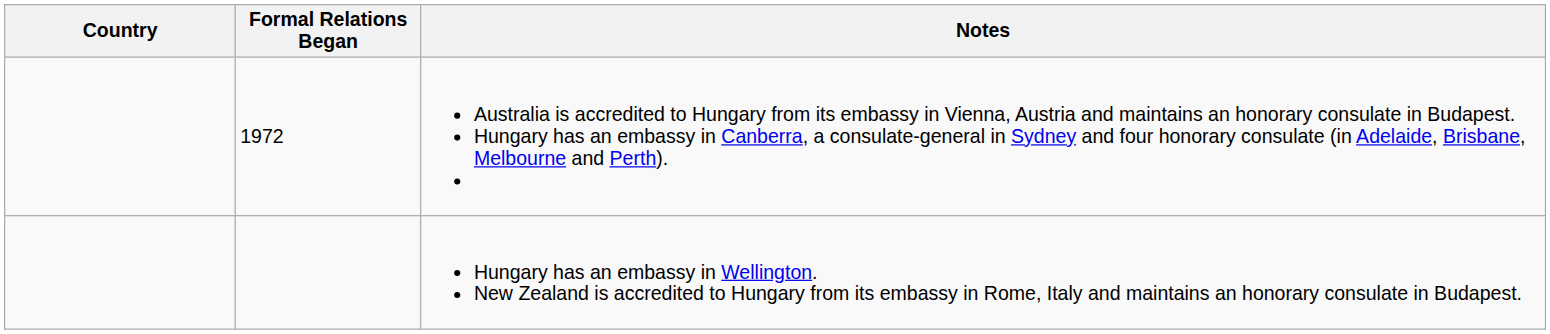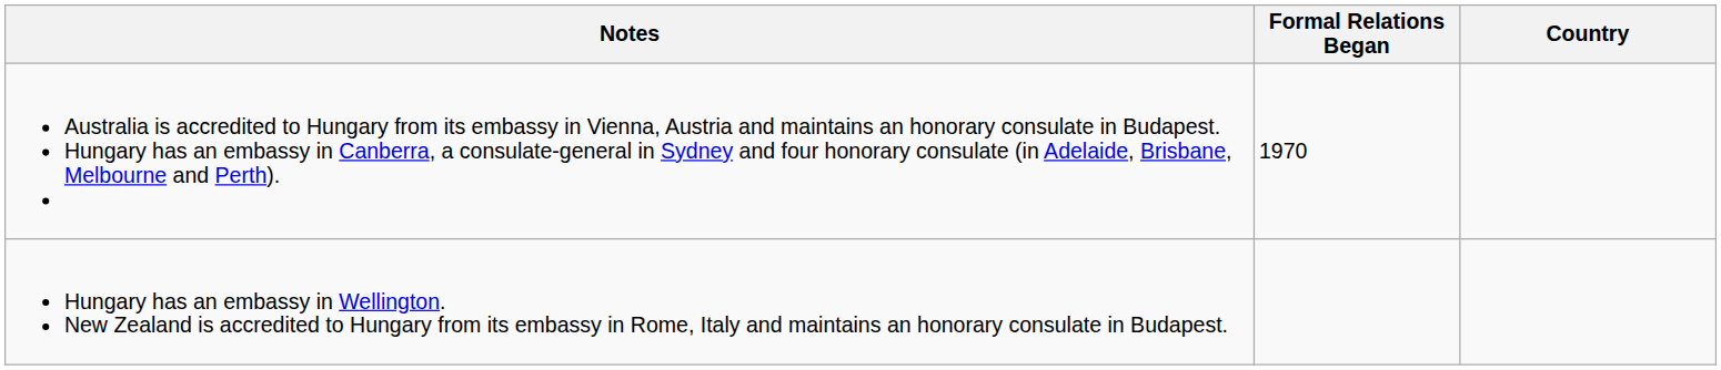columns swapped: Country <-> Notes
row 2 | Formal Relations Began: 1972 -> 1970
